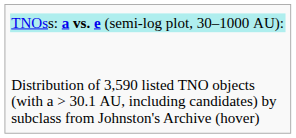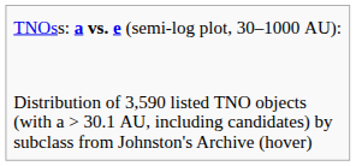row 1 | column 1: paleturquoise background -> no background
